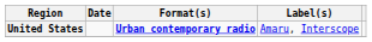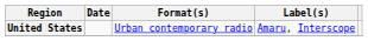United States | Format(s): bold -> normal
